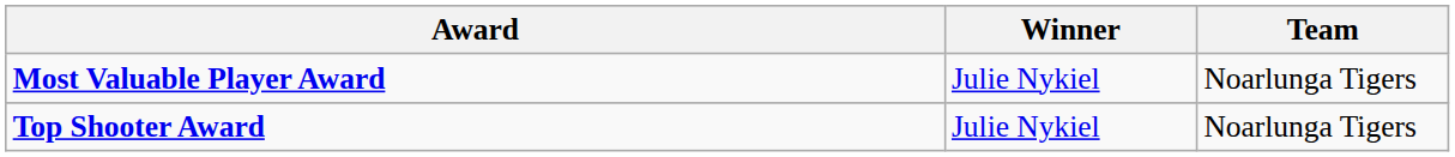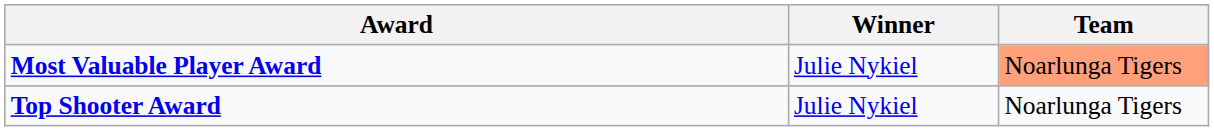Most Valuable Player Award | Team: no background -> lightsalmon background
